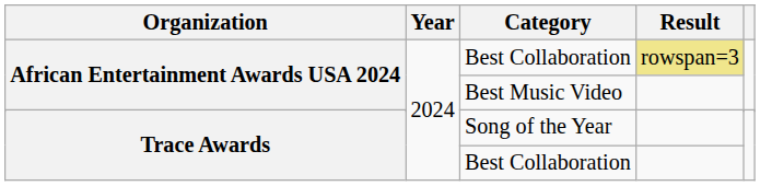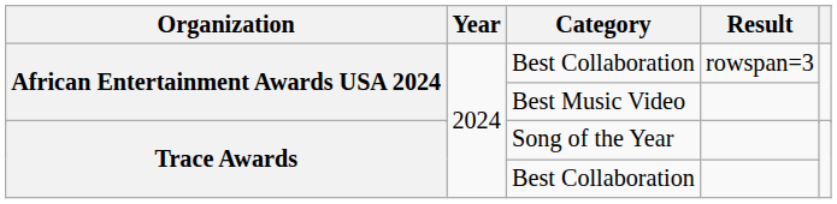African Entertainment Awards USA 2024 / Best Collaboration | Result: khaki background -> no background
